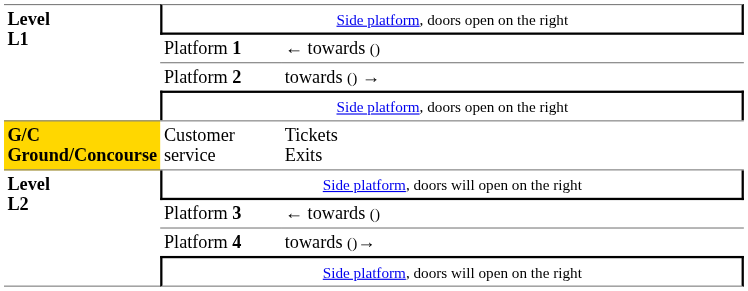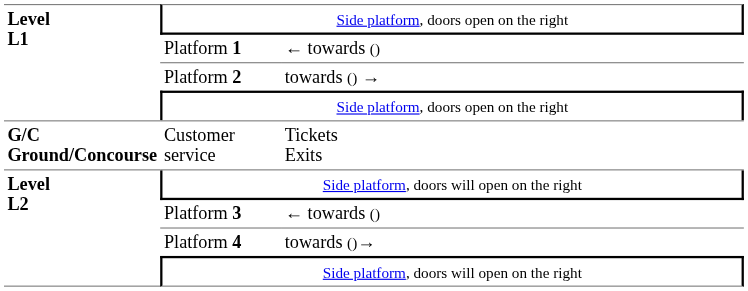Customer service | column 1: gold background -> no background
